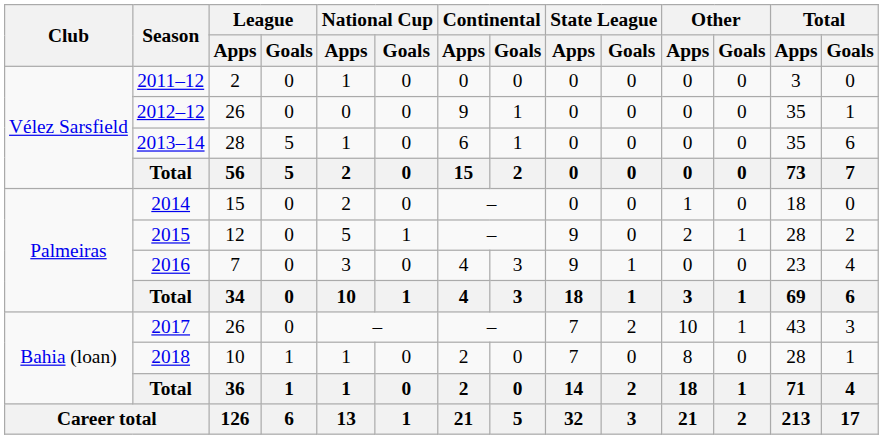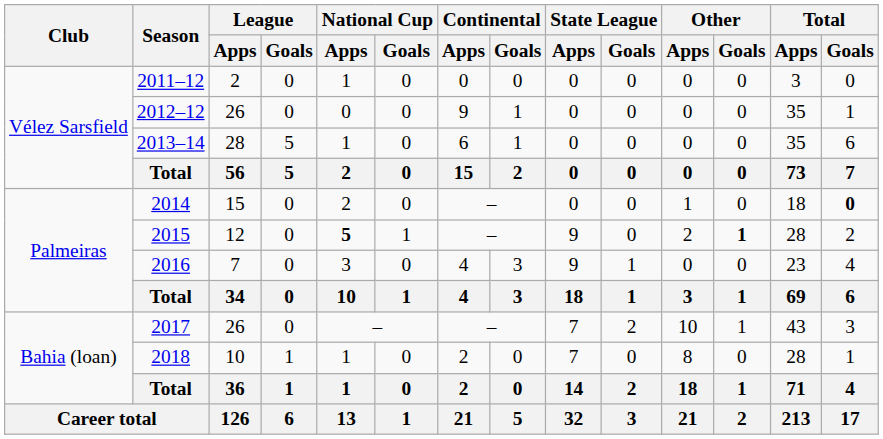2014 | Total / Goals: normal -> bold
2015 | National Cup / Apps: normal -> bold
2015 | Other / Goals: normal -> bold
